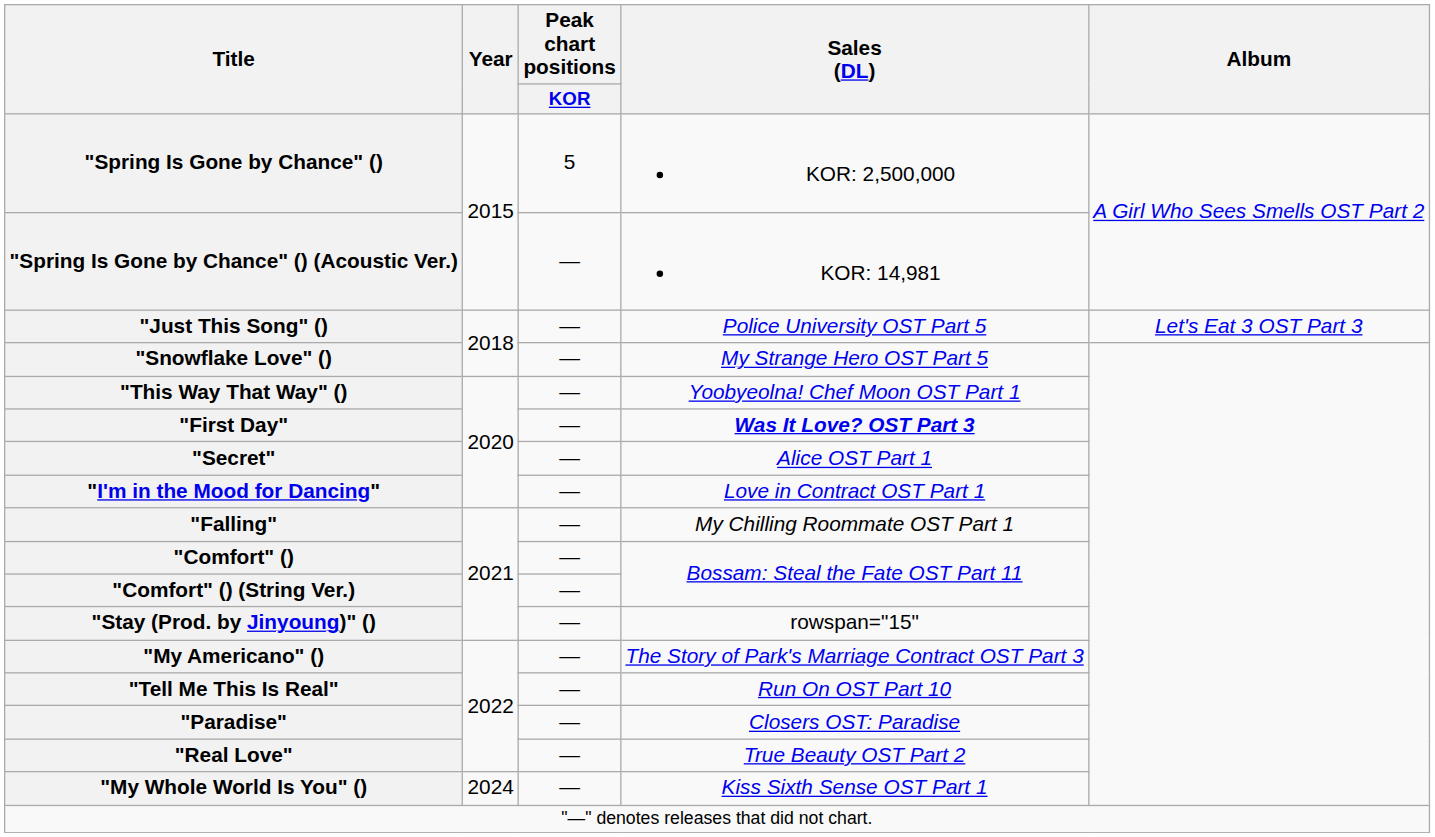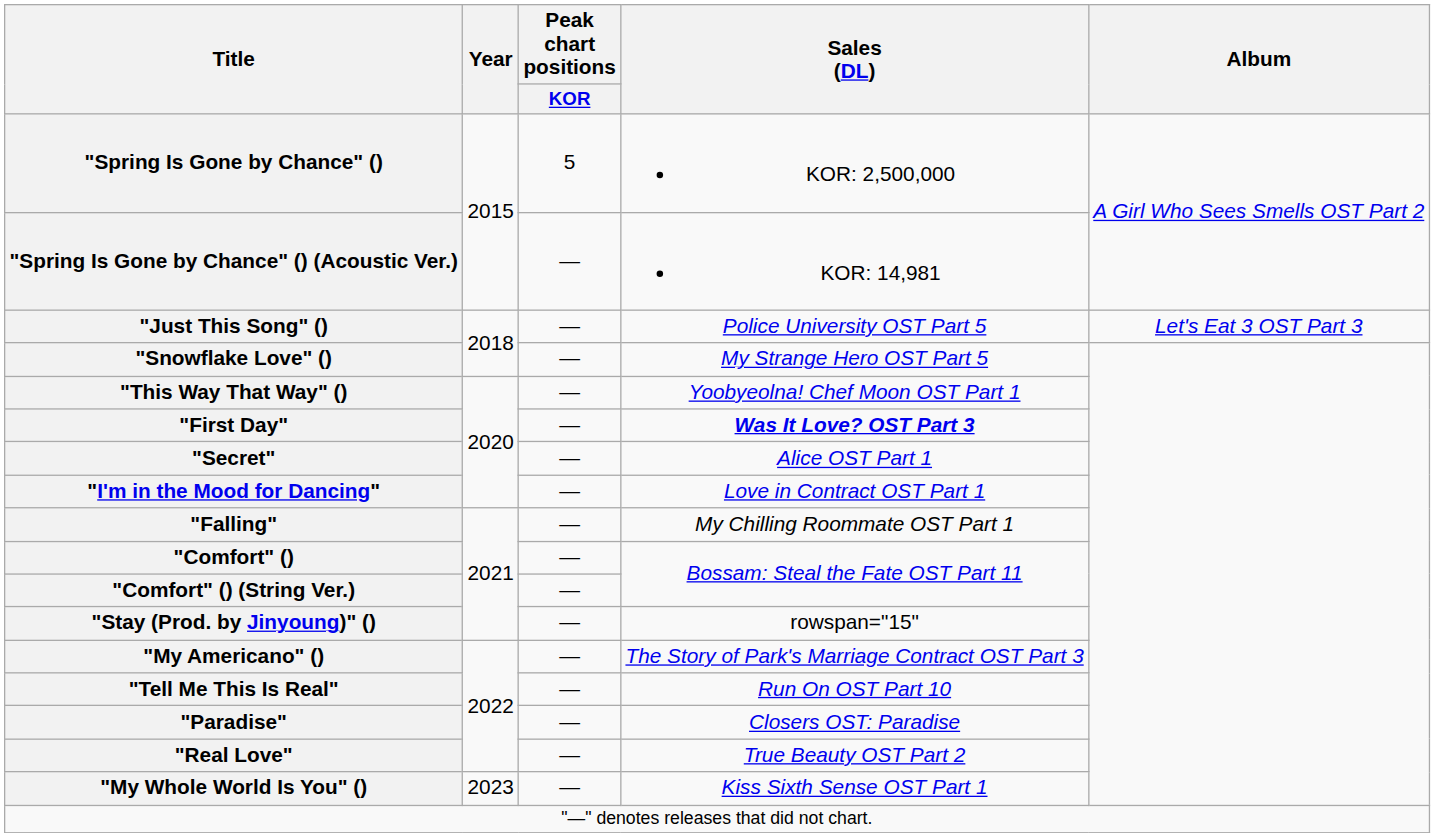"My Whole World Is You" () | Year: 2024 -> 2023
